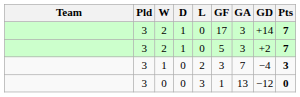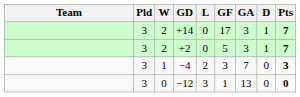columns swapped: D <-> GD
